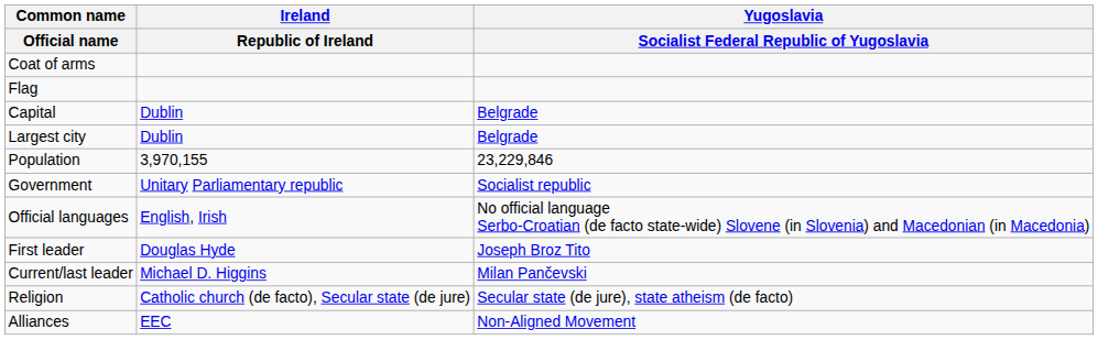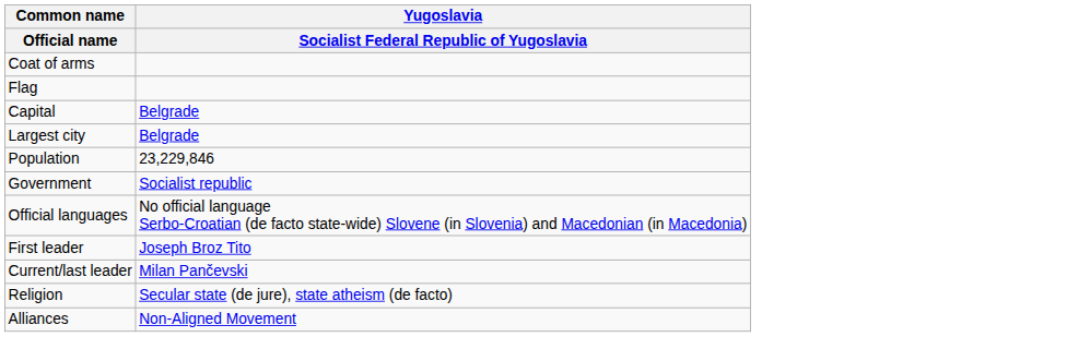- column: Ireland | Republic of Ireland | Dublin | Dublin | 3,970,155 | Unitary Parliamentary republic | English, Irish | Douglas Hyde | Michael D. Higgins | Catholic church (de facto), Secular state (de jure) | EEC
